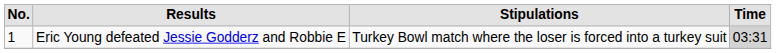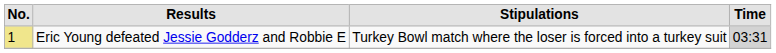Eric Young defeated Jessie Godderz and Robbie E | No.: no background -> khaki background
